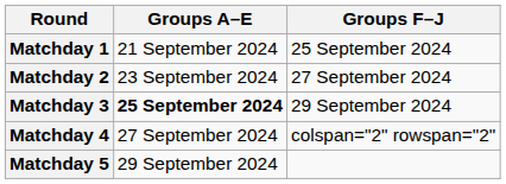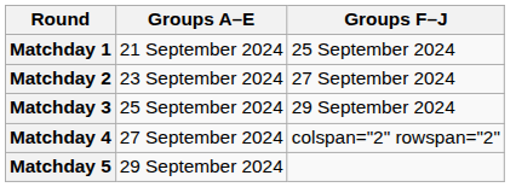Matchday 3 | Groups A–E: bold -> normal
